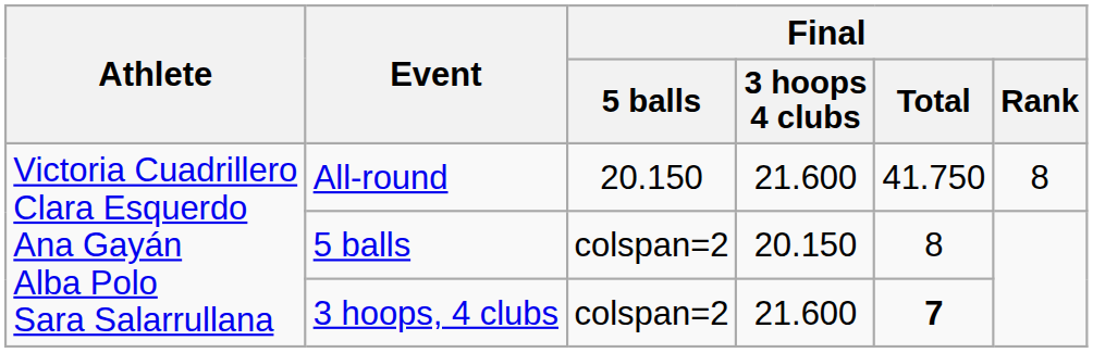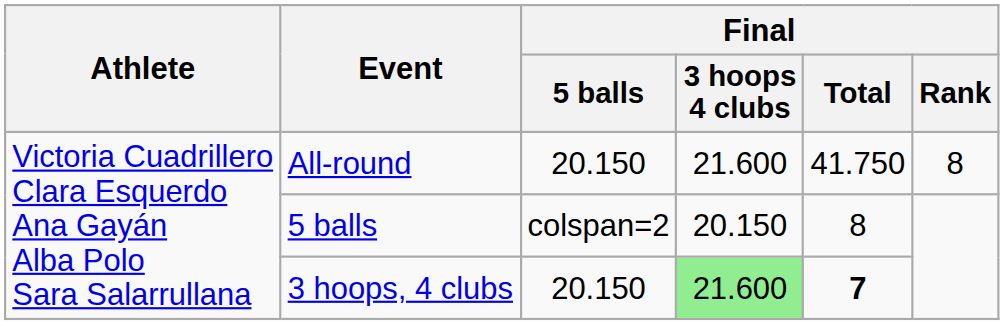3 hoops, 4 clubs | Final / 5 balls: colspan=2 -> 20.150
3 hoops, 4 clubs | Final / 3 hoops 4 clubs: no background -> lightgreen background
